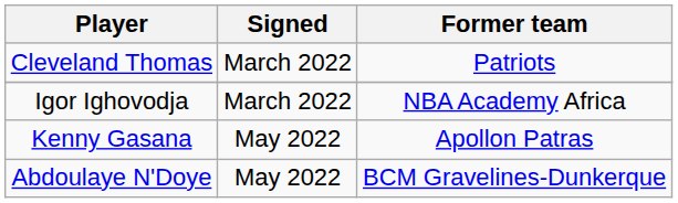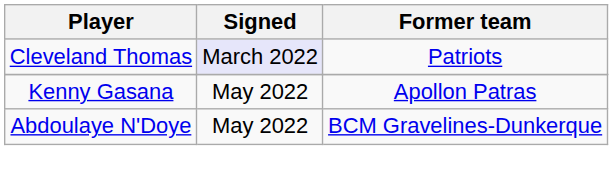Cleveland Thomas | Signed: no background -> lavender background
- row: Igor Ighovodja | March 2022 | NBA Academy Africa
